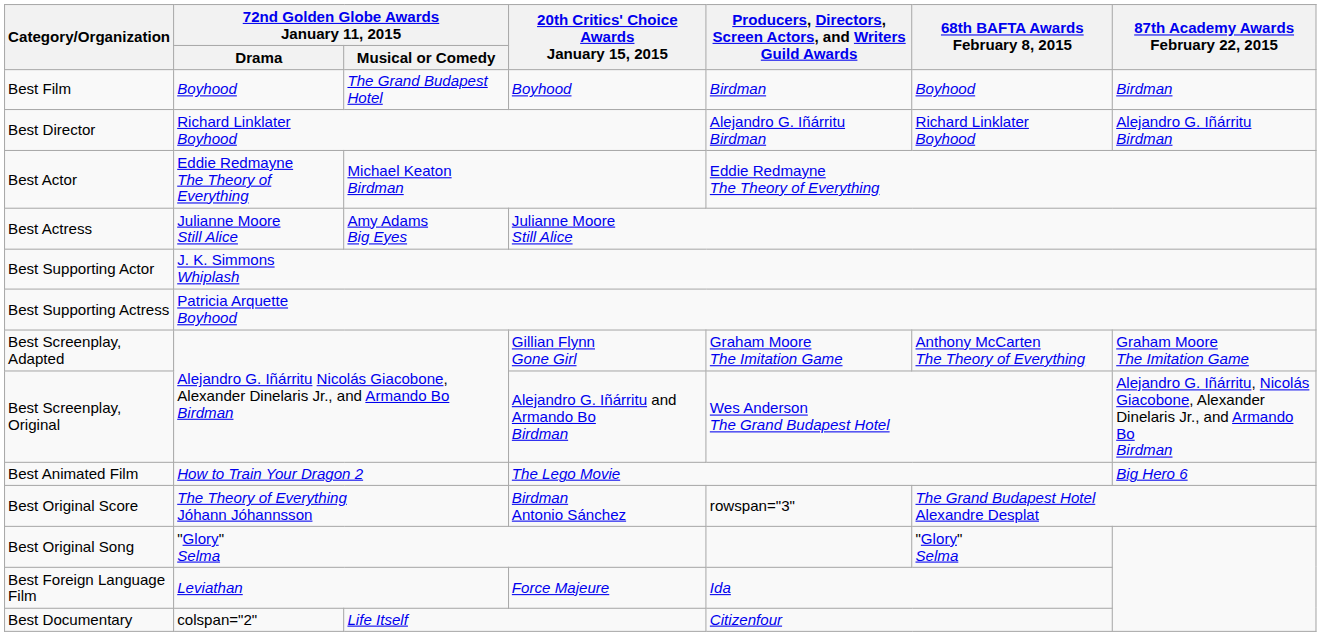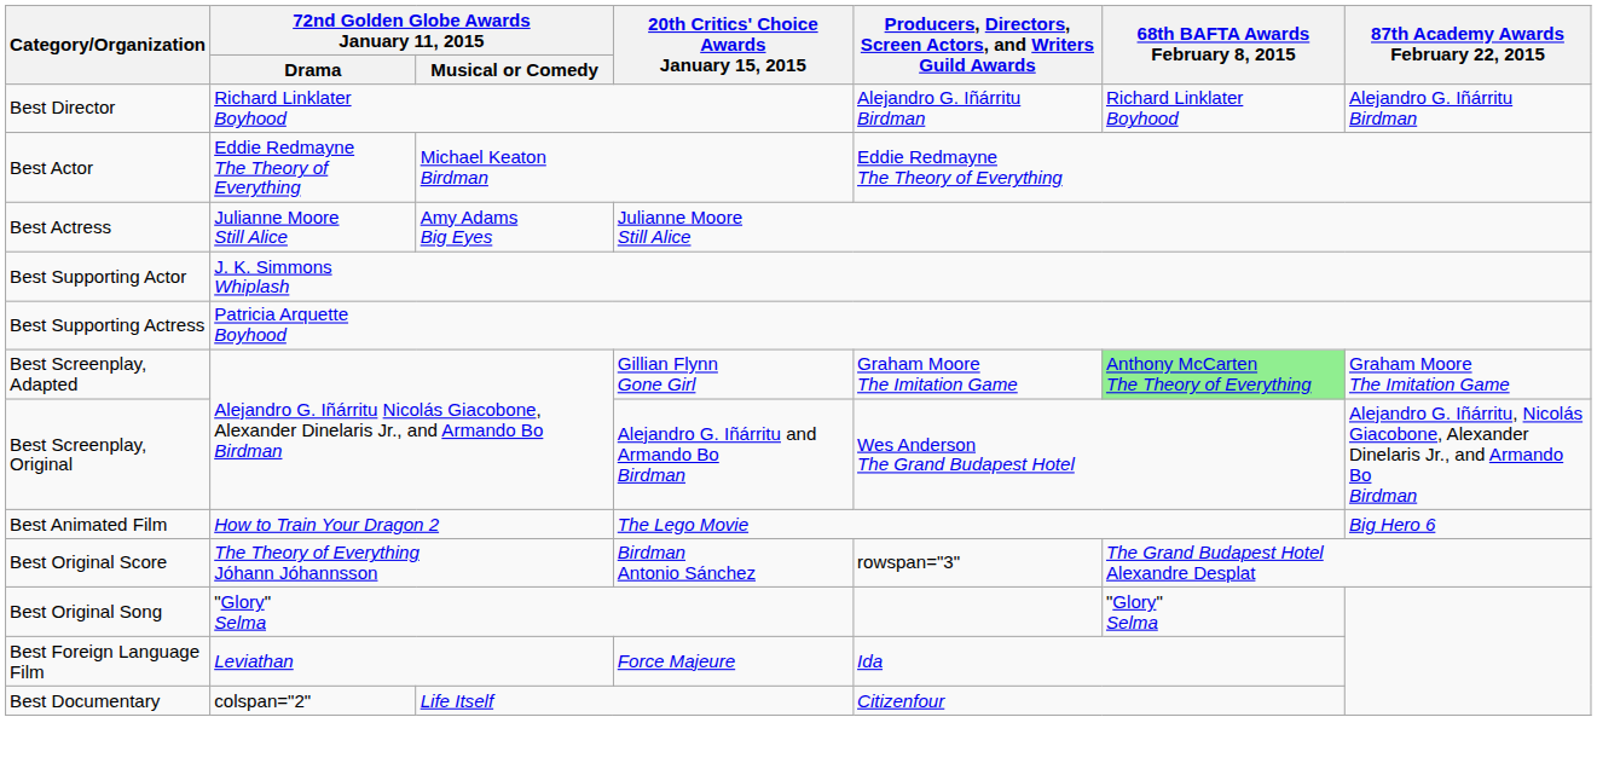- row: Best Film | Boyhood | The Grand Budapest Hotel | Boyhood | Birdman | Boyhood | Birdman
Best Screenplay, Adapted | 68th BAFTA Awards February 8, 2015: no background -> lightgreen background
